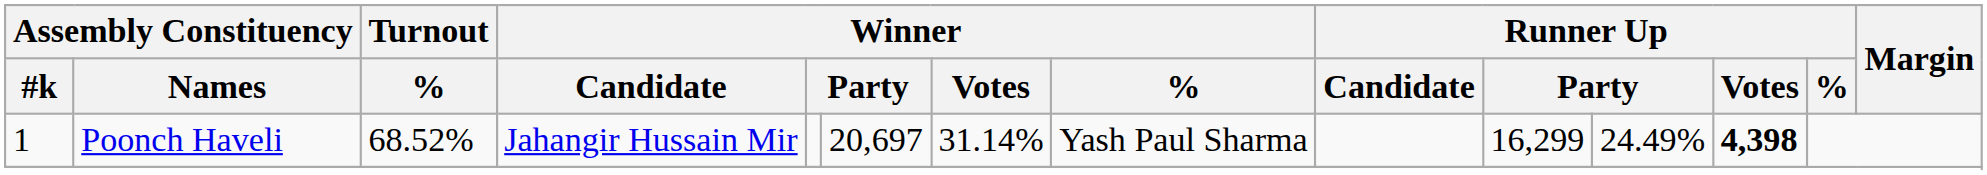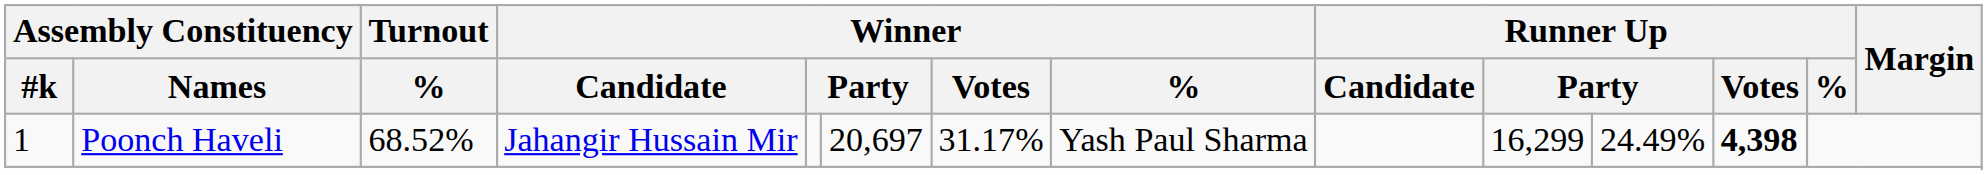Poonch Haveli | Winner / Votes: 31.14% -> 31.17%
